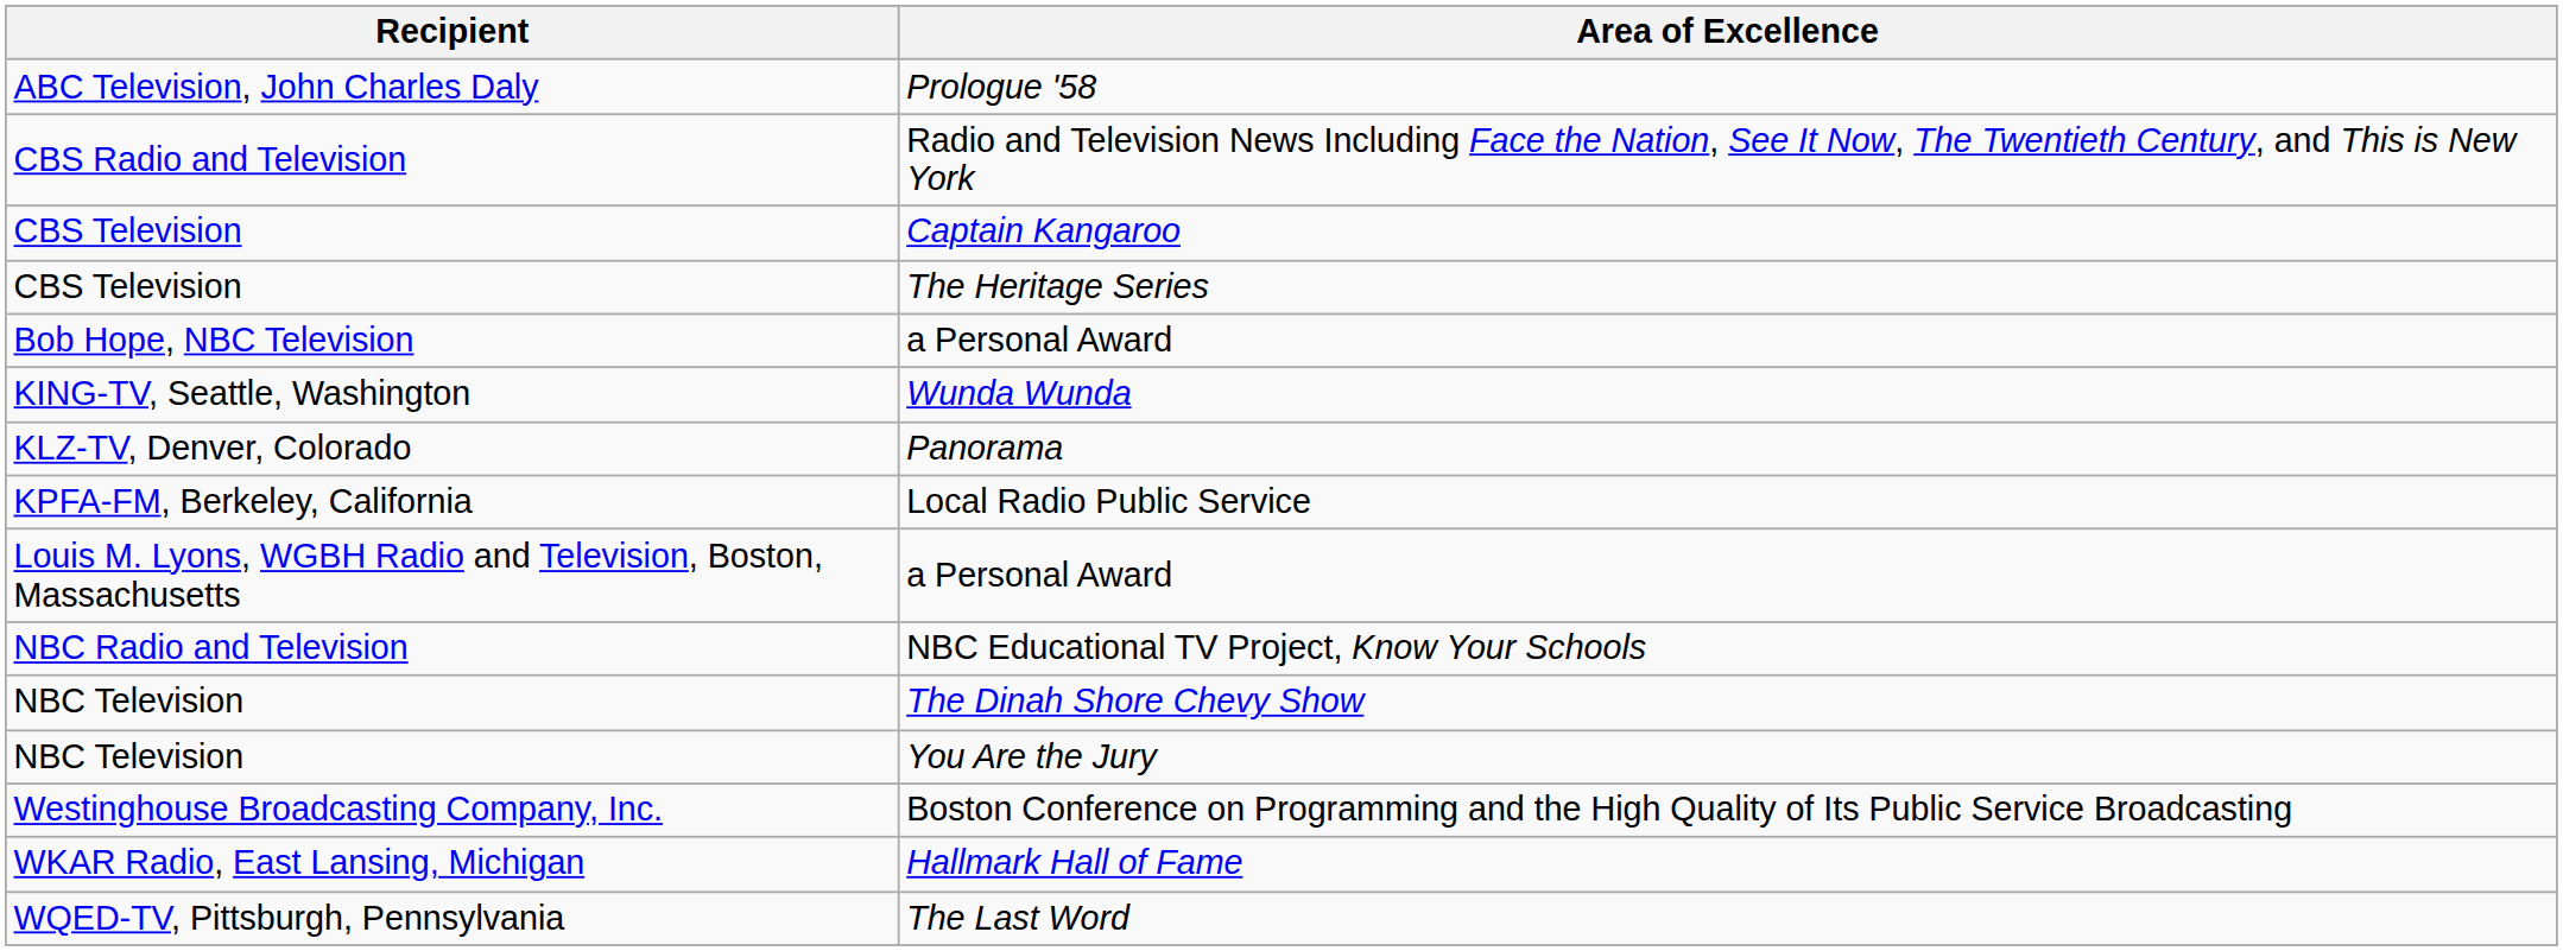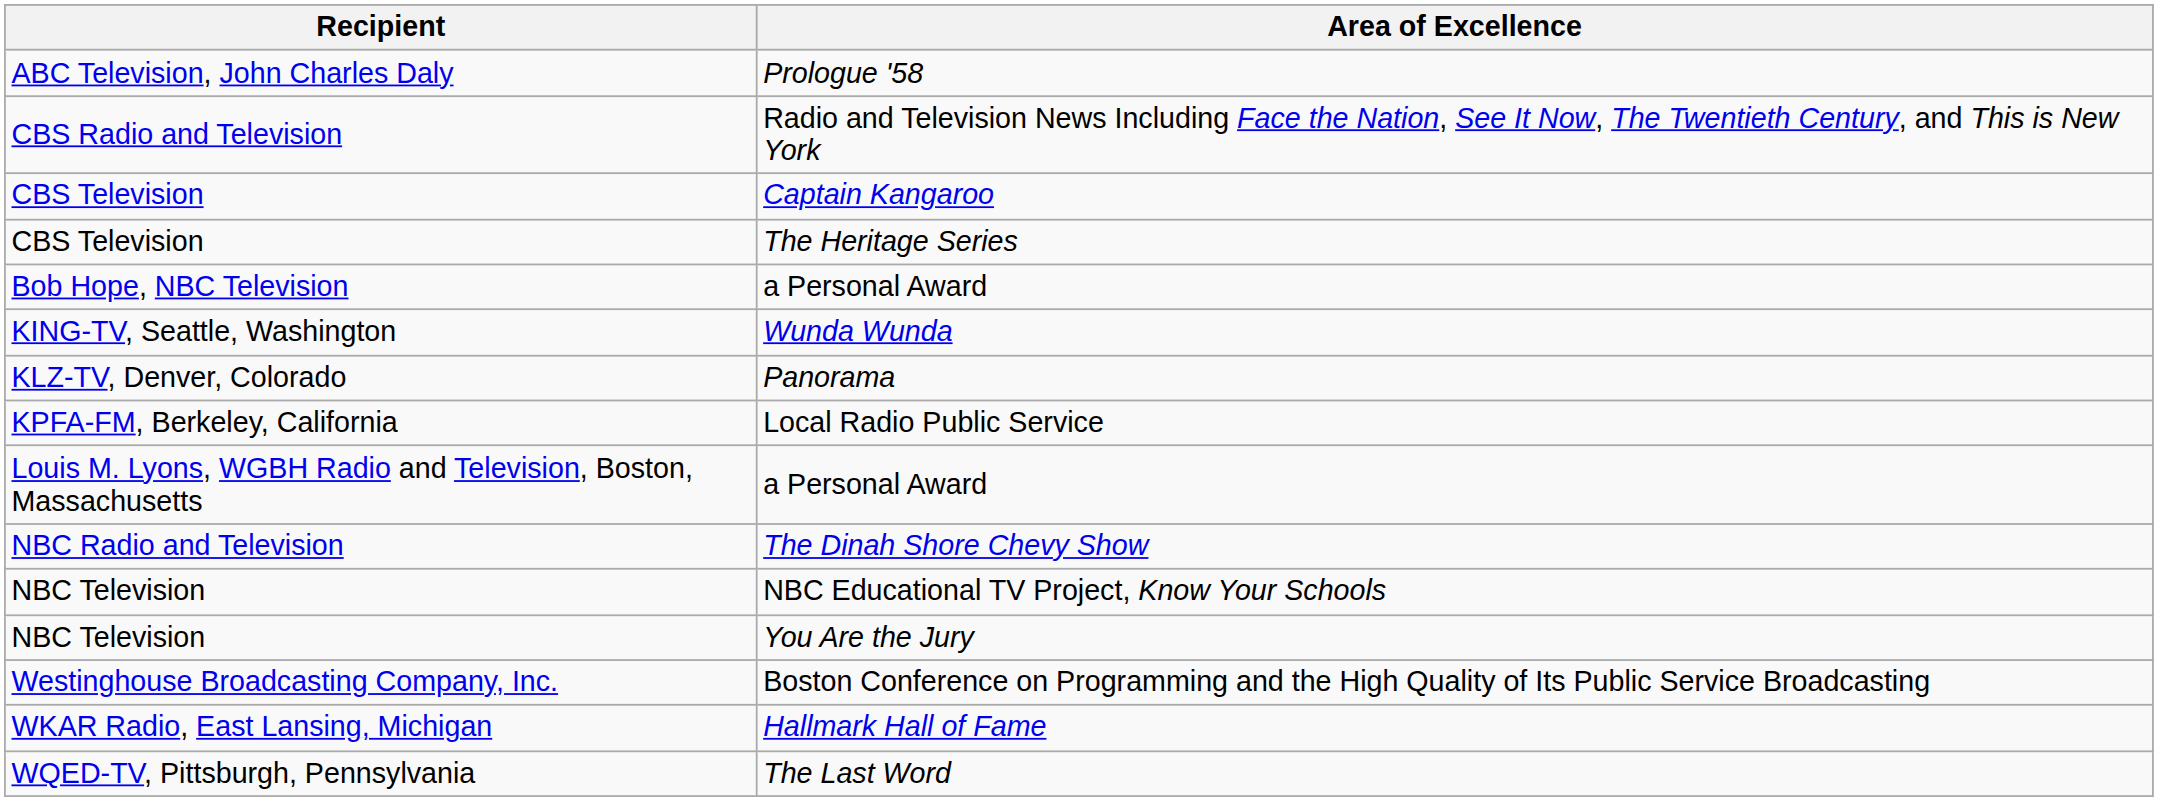row 11 | Area of Excellence: NBC Educational TV Project, Know Your Schools -> The Dinah Shore Chevy Show
row 12 | Area of Excellence: The Dinah Shore Chevy Show -> NBC Educational TV Project, Know Your Schools
